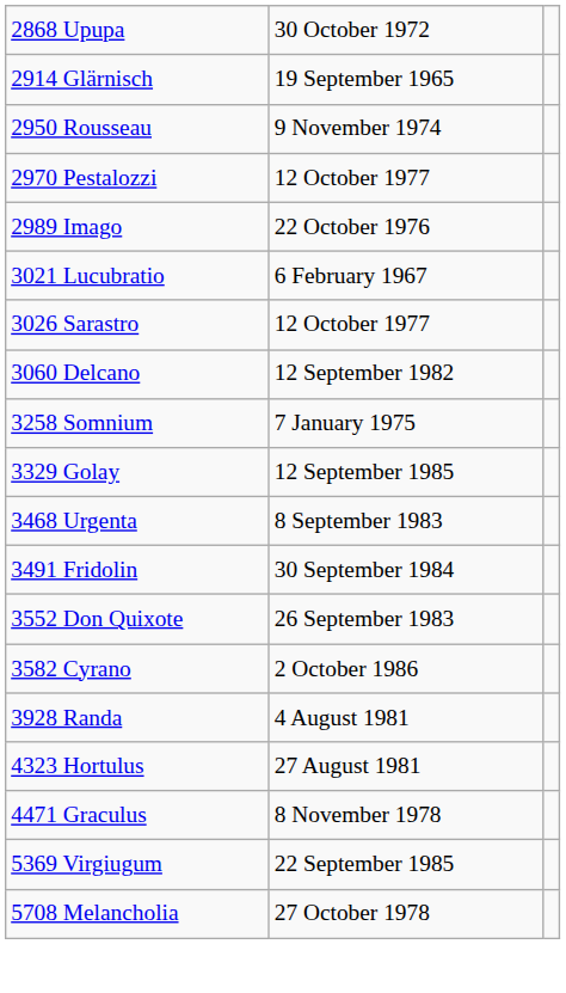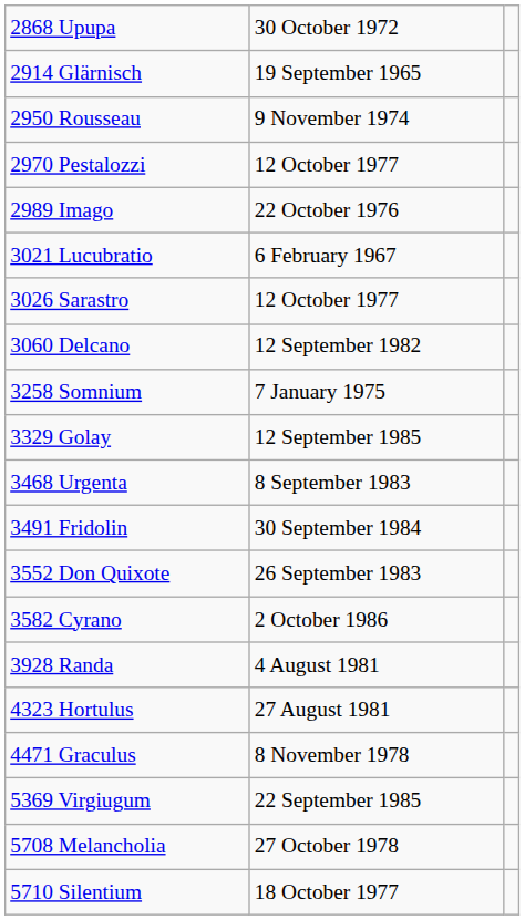+ row: 5710 Silentium | 18 October 1977
